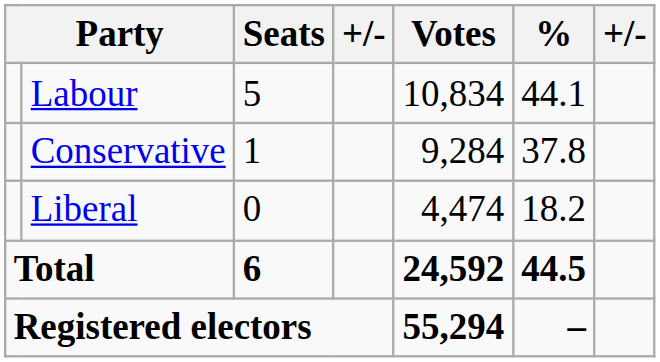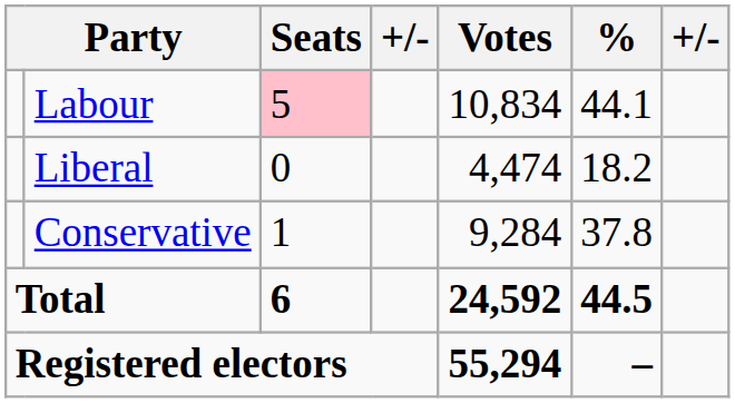Labour | Seats: no background -> pink background
rows swapped: Conservative <-> Liberal
